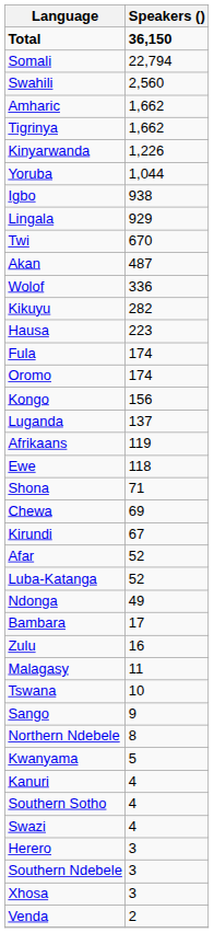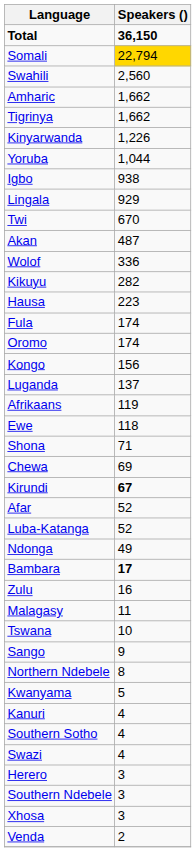Somali | Speakers (): no background -> gold background
Kirundi | Speakers (): normal -> bold
Bambara | Speakers (): normal -> bold
